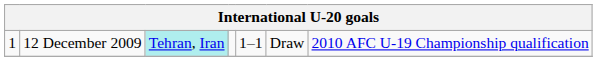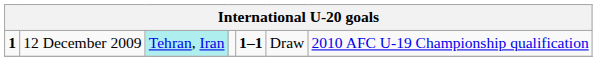12 December 2009 | column 1: normal -> bold
12 December 2009 | column 5: normal -> bold
